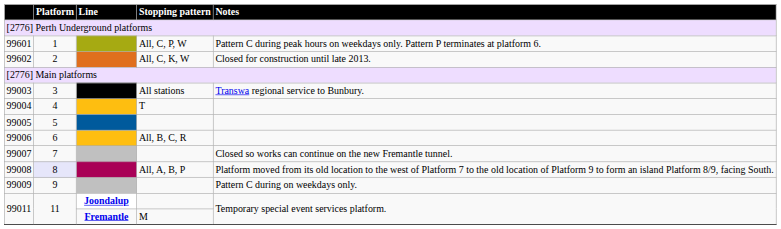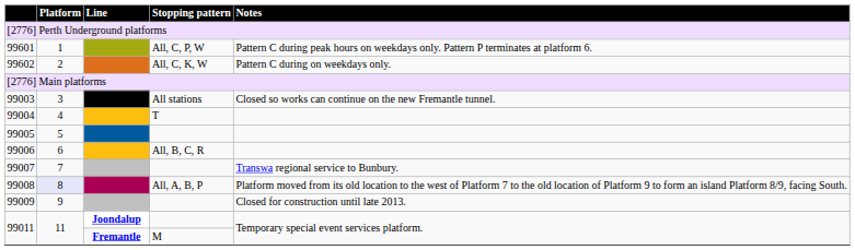99602 | Notes: Closed for construction until late 2013. -> Pattern C during on weekdays only.
99003 | Notes: Transwa regional service to Bunbury. -> Closed so works can continue on the new Fremantle tunnel.
99007 | Notes: Closed so works can continue on the new Fremantle tunnel. -> Transwa regional service to Bunbury.
99009 | Notes: Pattern C during on weekdays only. -> Closed for construction until late 2013.
